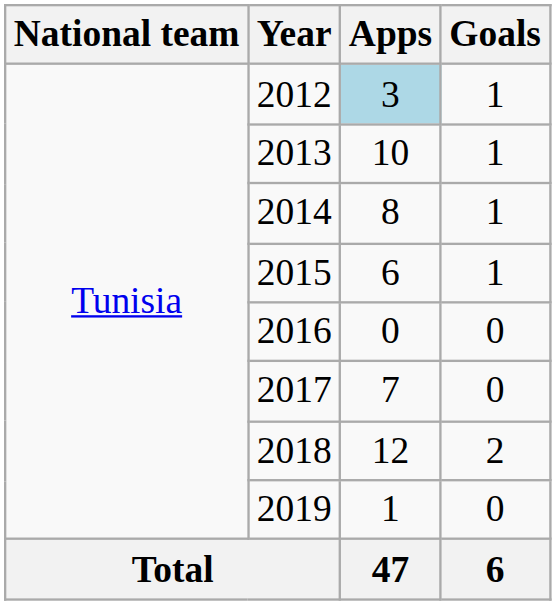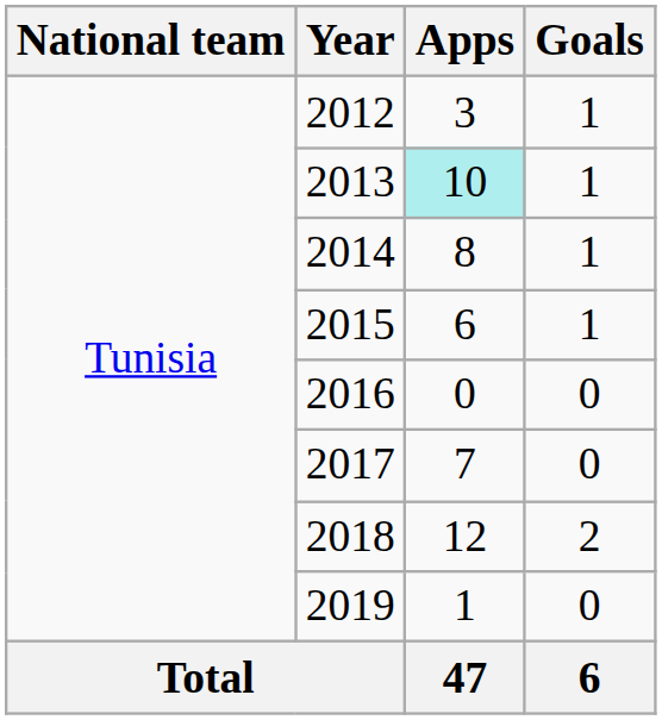2012 | Apps: lightblue background -> no background
2013 | Apps: no background -> paleturquoise background
